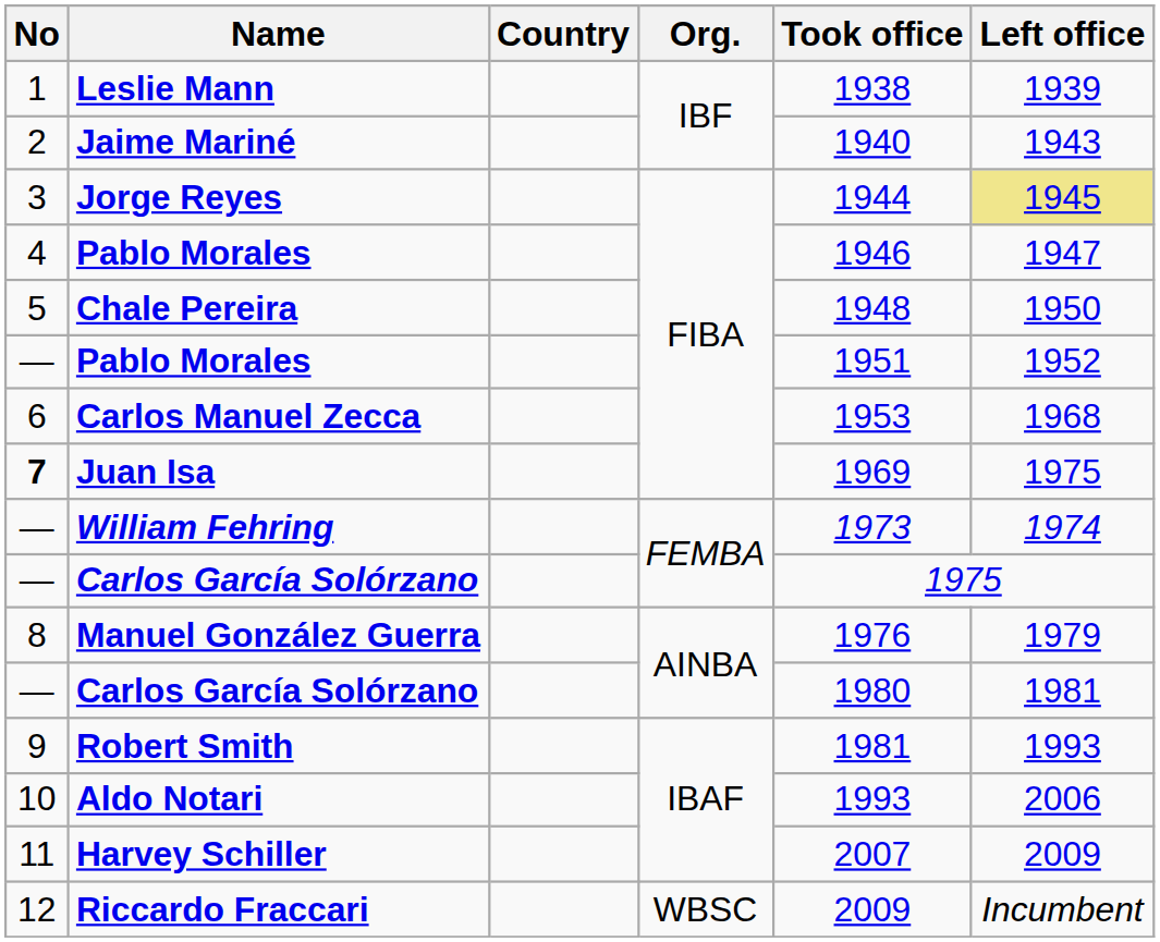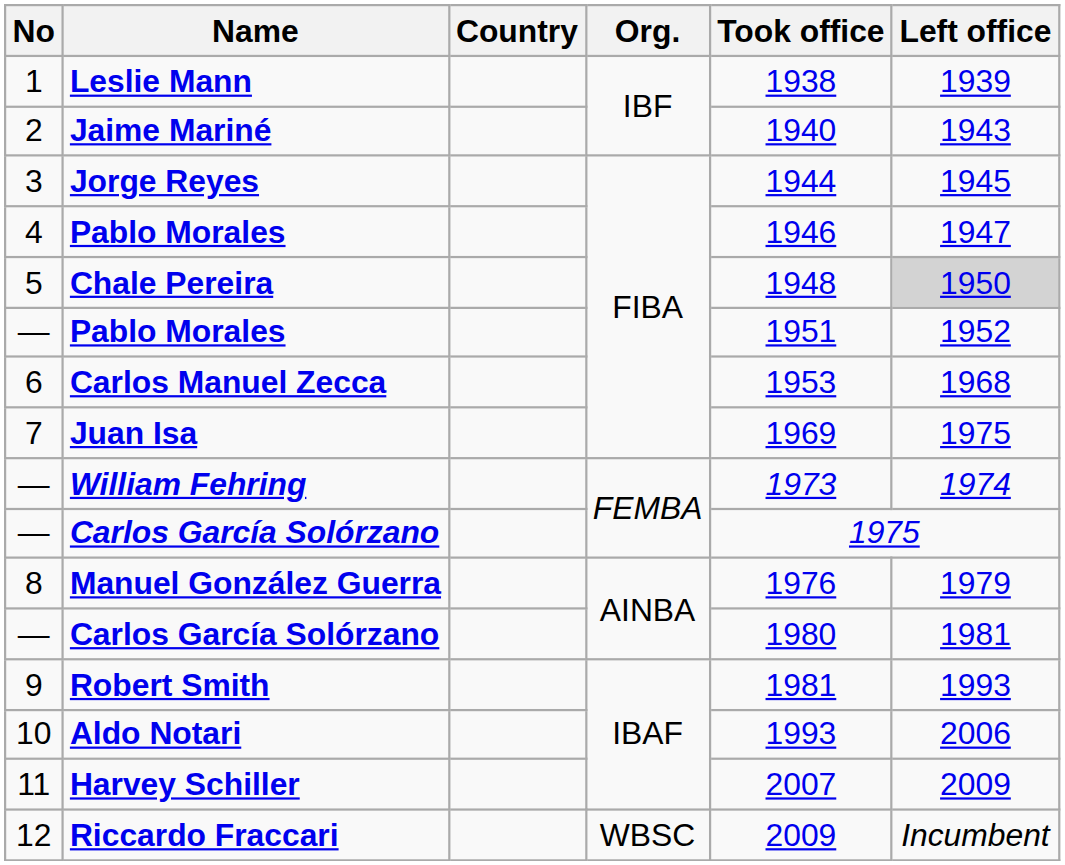Jorge Reyes | Left office: khaki background -> no background
Chale Pereira | Left office: no background -> lightgrey background
Juan Isa | No: bold -> normal
